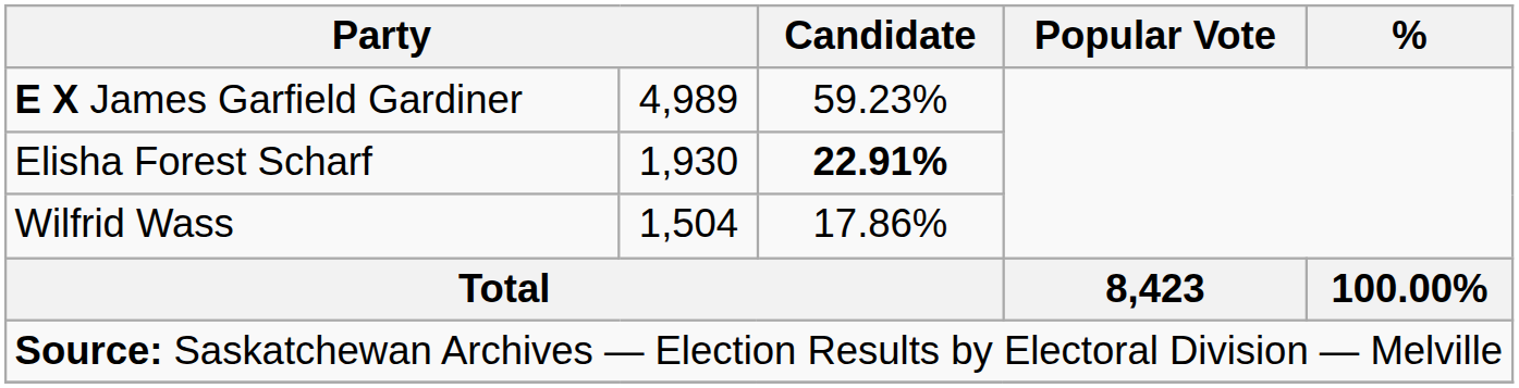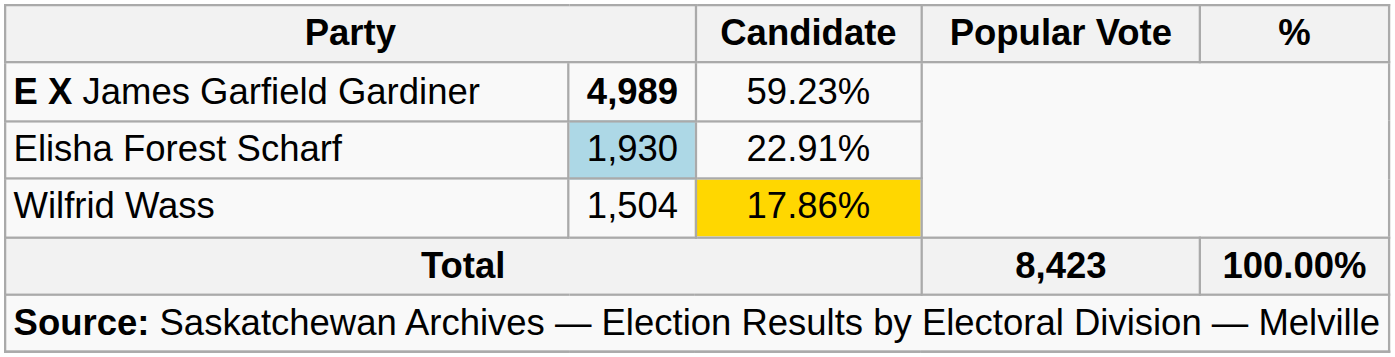E X James Garfield Gardiner | column 2: normal -> bold
Elisha Forest Scharf | column 2: no background -> lightblue background
Elisha Forest Scharf | Candidate: bold -> normal
Wilfrid Wass | Candidate: no background -> gold background
